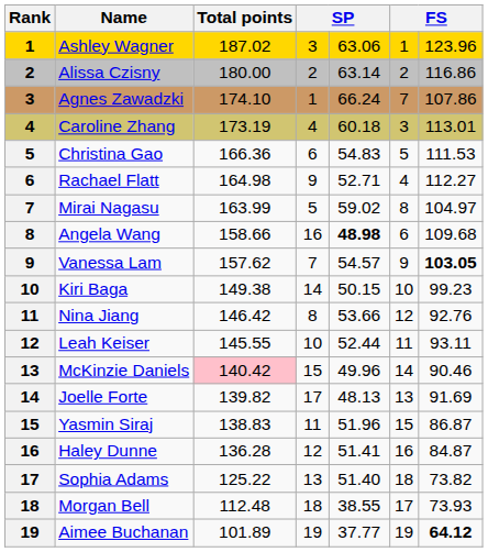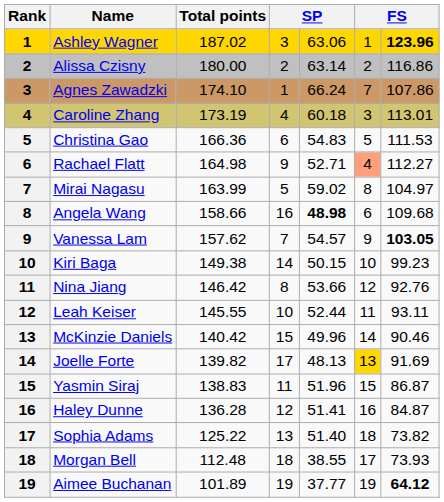Ashley Wagner | column 7: normal -> bold
Rachael Flatt | column 6: no background -> lightsalmon background
McKinzie Daniels | Total points: pink background -> no background
Joelle Forte | column 6: no background -> gold background
